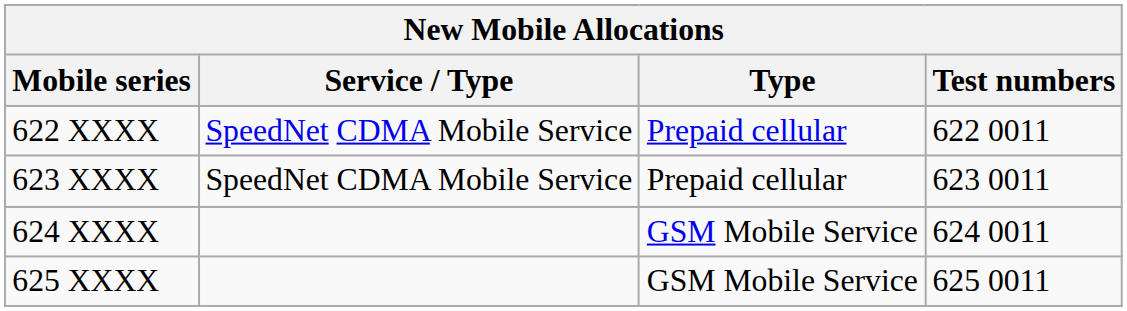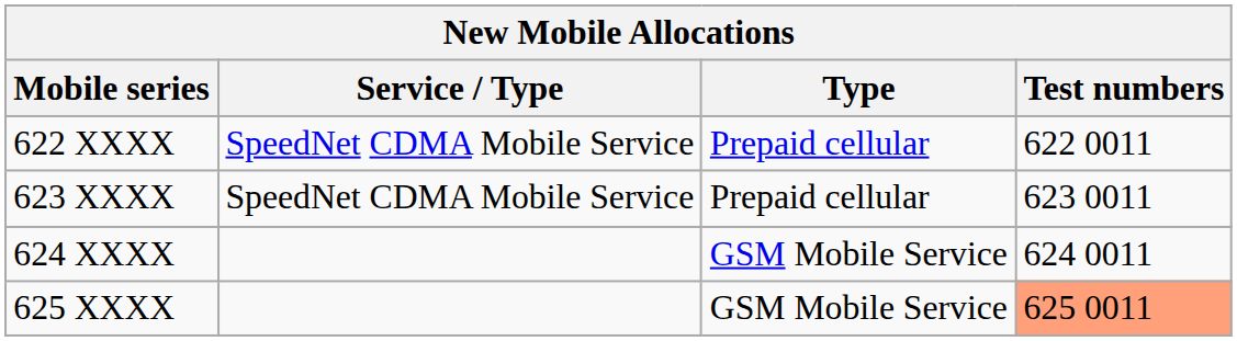625 XXXX | Test numbers: no background -> lightsalmon background
